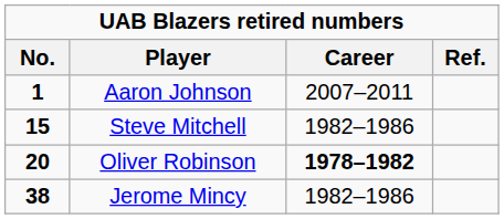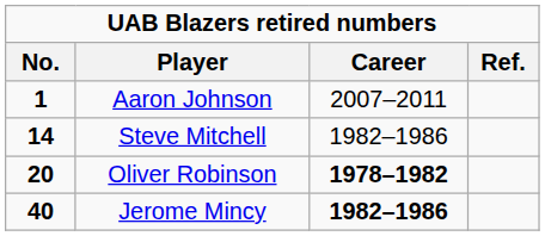Steve Mitchell | No.: 15 -> 14
Jerome Mincy | No.: 38 -> 40
Jerome Mincy | Career: normal -> bold
